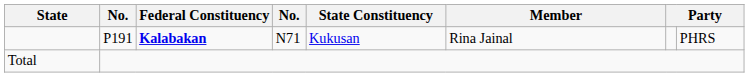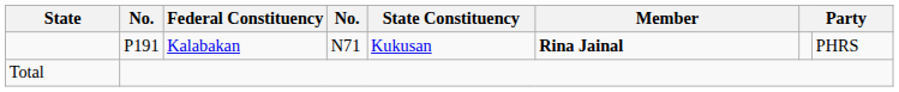row 2 | Federal Constituency: bold -> normal
row 2 | Member: normal -> bold
